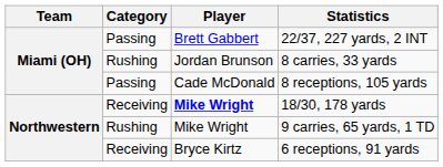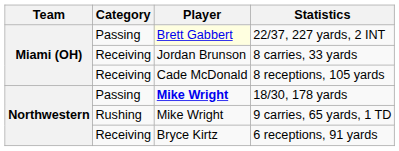22/37, 227 yards, 2 INT | Player: no background -> lightyellow background
8 carries, 33 yards | Category: Rushing -> Receiving
8 receptions, 105 yards | Category: Passing -> Receiving
18/30, 178 yards | Category: Receiving -> Passing
